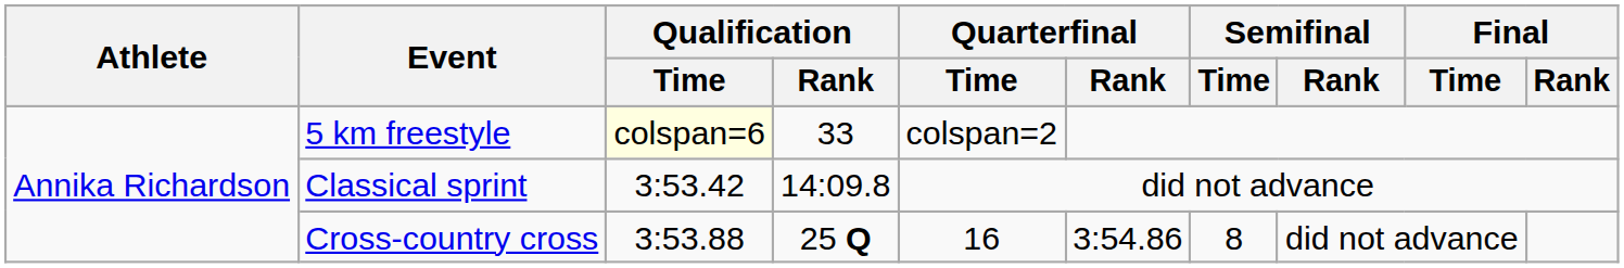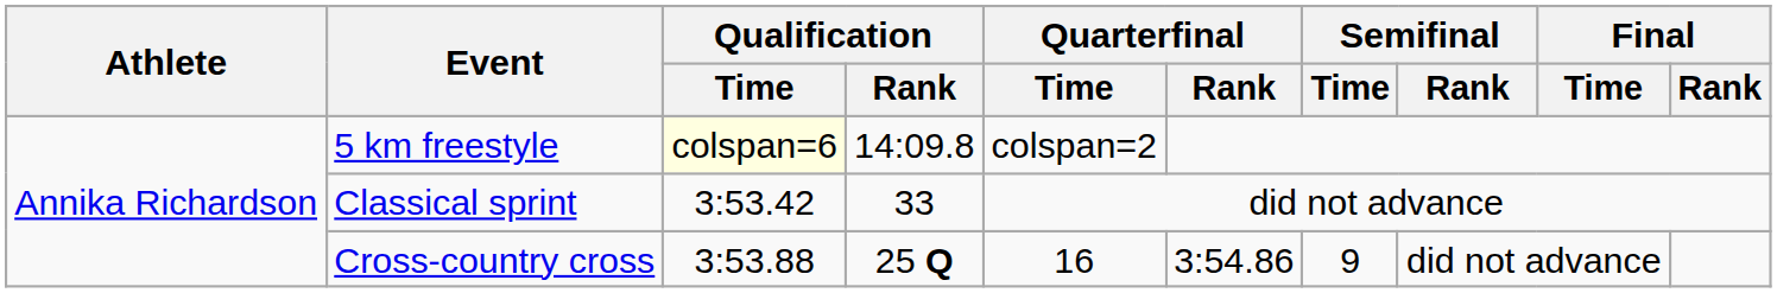5 km freestyle | Qualification / Rank: 33 -> 14:09.8
Classical sprint | Qualification / Rank: 14:09.8 -> 33
Cross-country cross | Semifinal / Time: 8 -> 9
